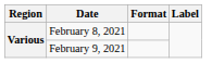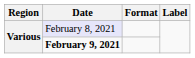February 8, 2021 | Date: no background -> lavender background
February 9, 2021 | Date: normal -> bold
